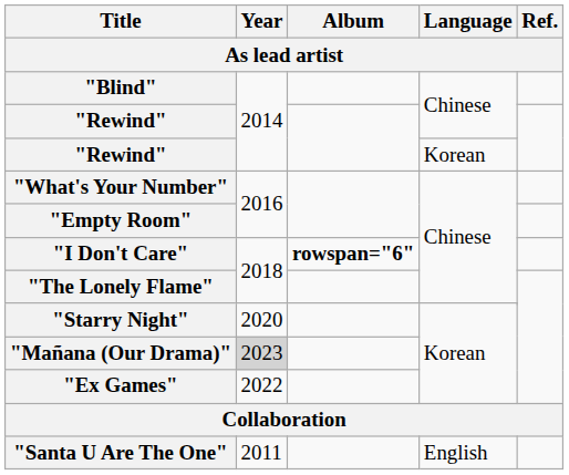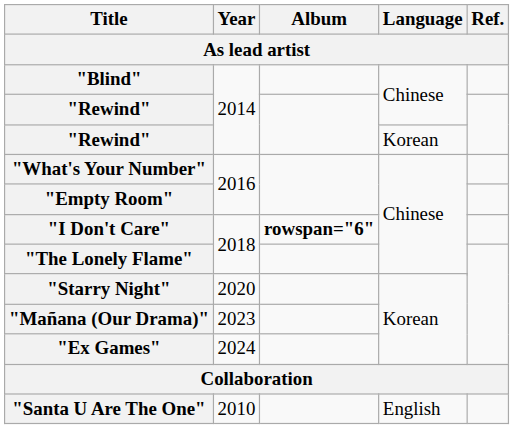"Mañana (Our Drama)" | Year: lightgrey background -> no background
"Ex Games" | Year: 2022 -> 2024
"Santa U Are The One" | Year: 2011 -> 2010
